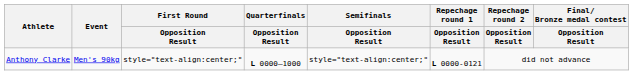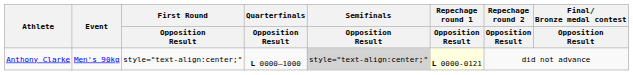Anthony Clarke | Semifinals / Opposition Result: no background -> lightgrey background
Anthony Clarke | Repechage round 1 / Opposition Result: no background -> lightyellow background
